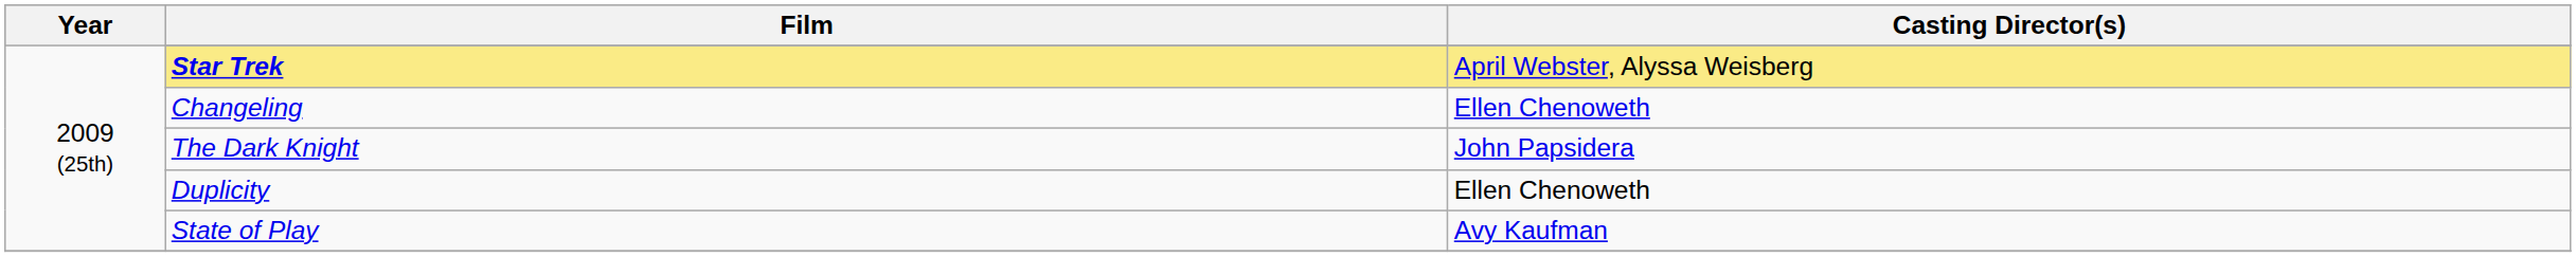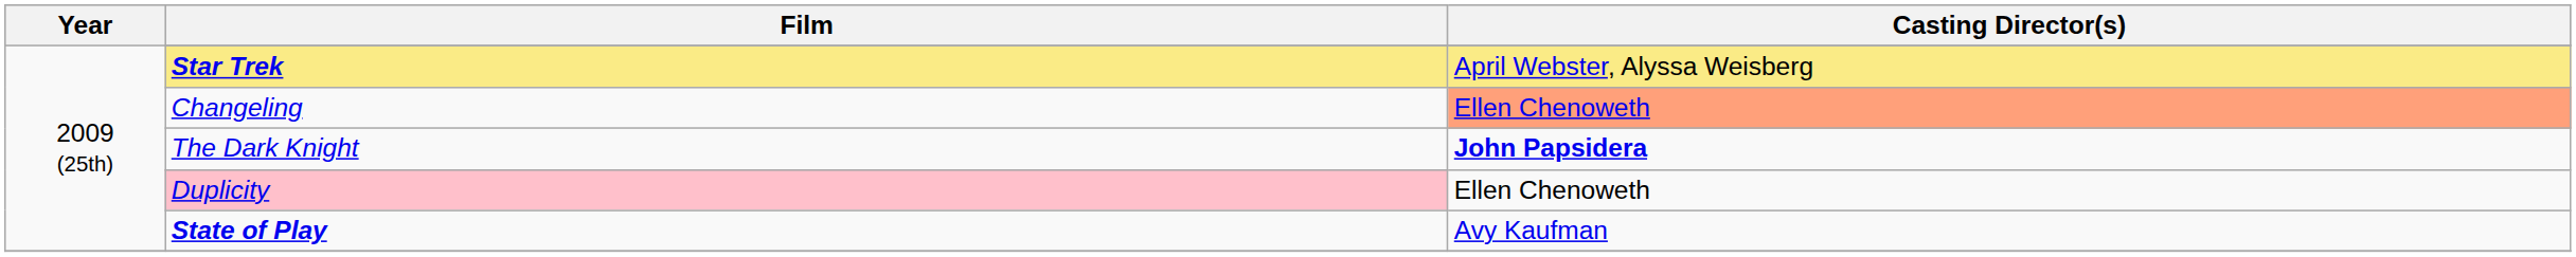Changeling | Casting Director(s): no background -> lightsalmon background
The Dark Knight | Casting Director(s): normal -> bold
Duplicity | Film: no background -> pink background
State of Play | Film: normal -> bold
